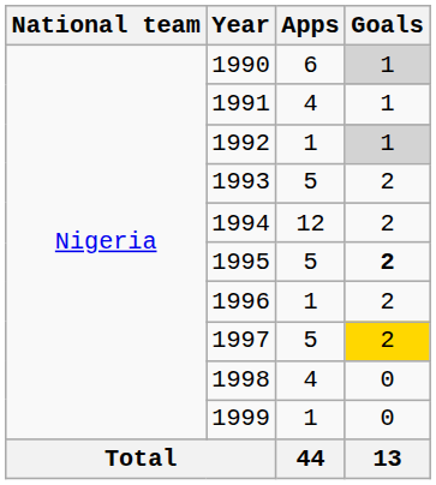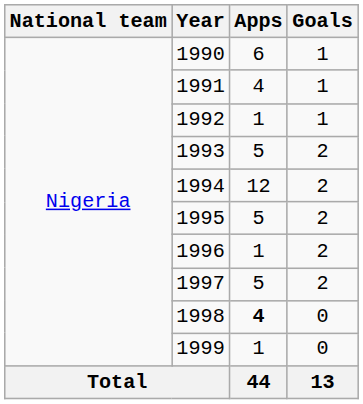1990 | Goals: lightgrey background -> no background
1992 | Goals: lightgrey background -> no background
1995 | Goals: bold -> normal
1997 | Goals: gold background -> no background
1998 | Apps: normal -> bold
